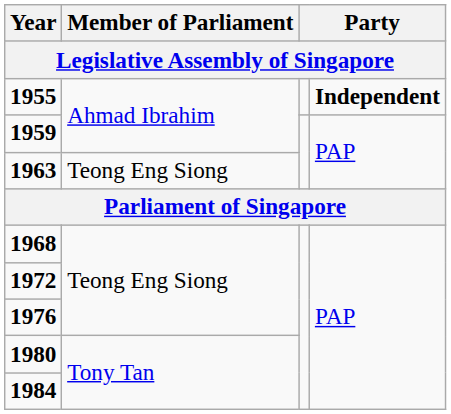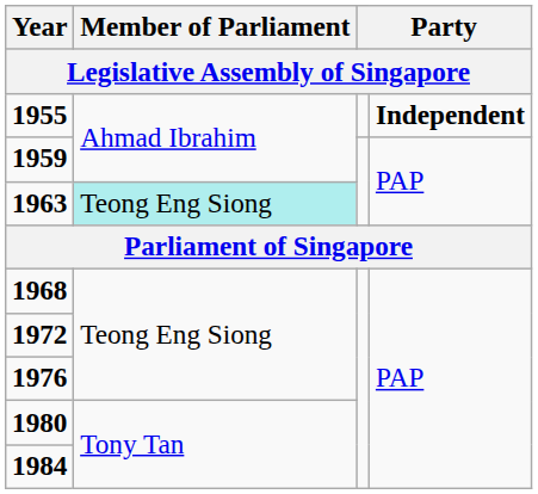1963 | Member of Parliament: no background -> paleturquoise background
